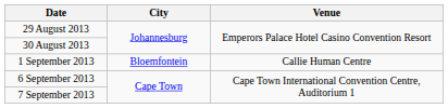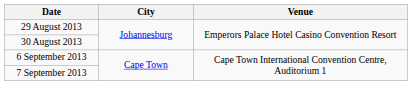- row: 1 September 2013 | Bloemfontein | Callie Human Centre
